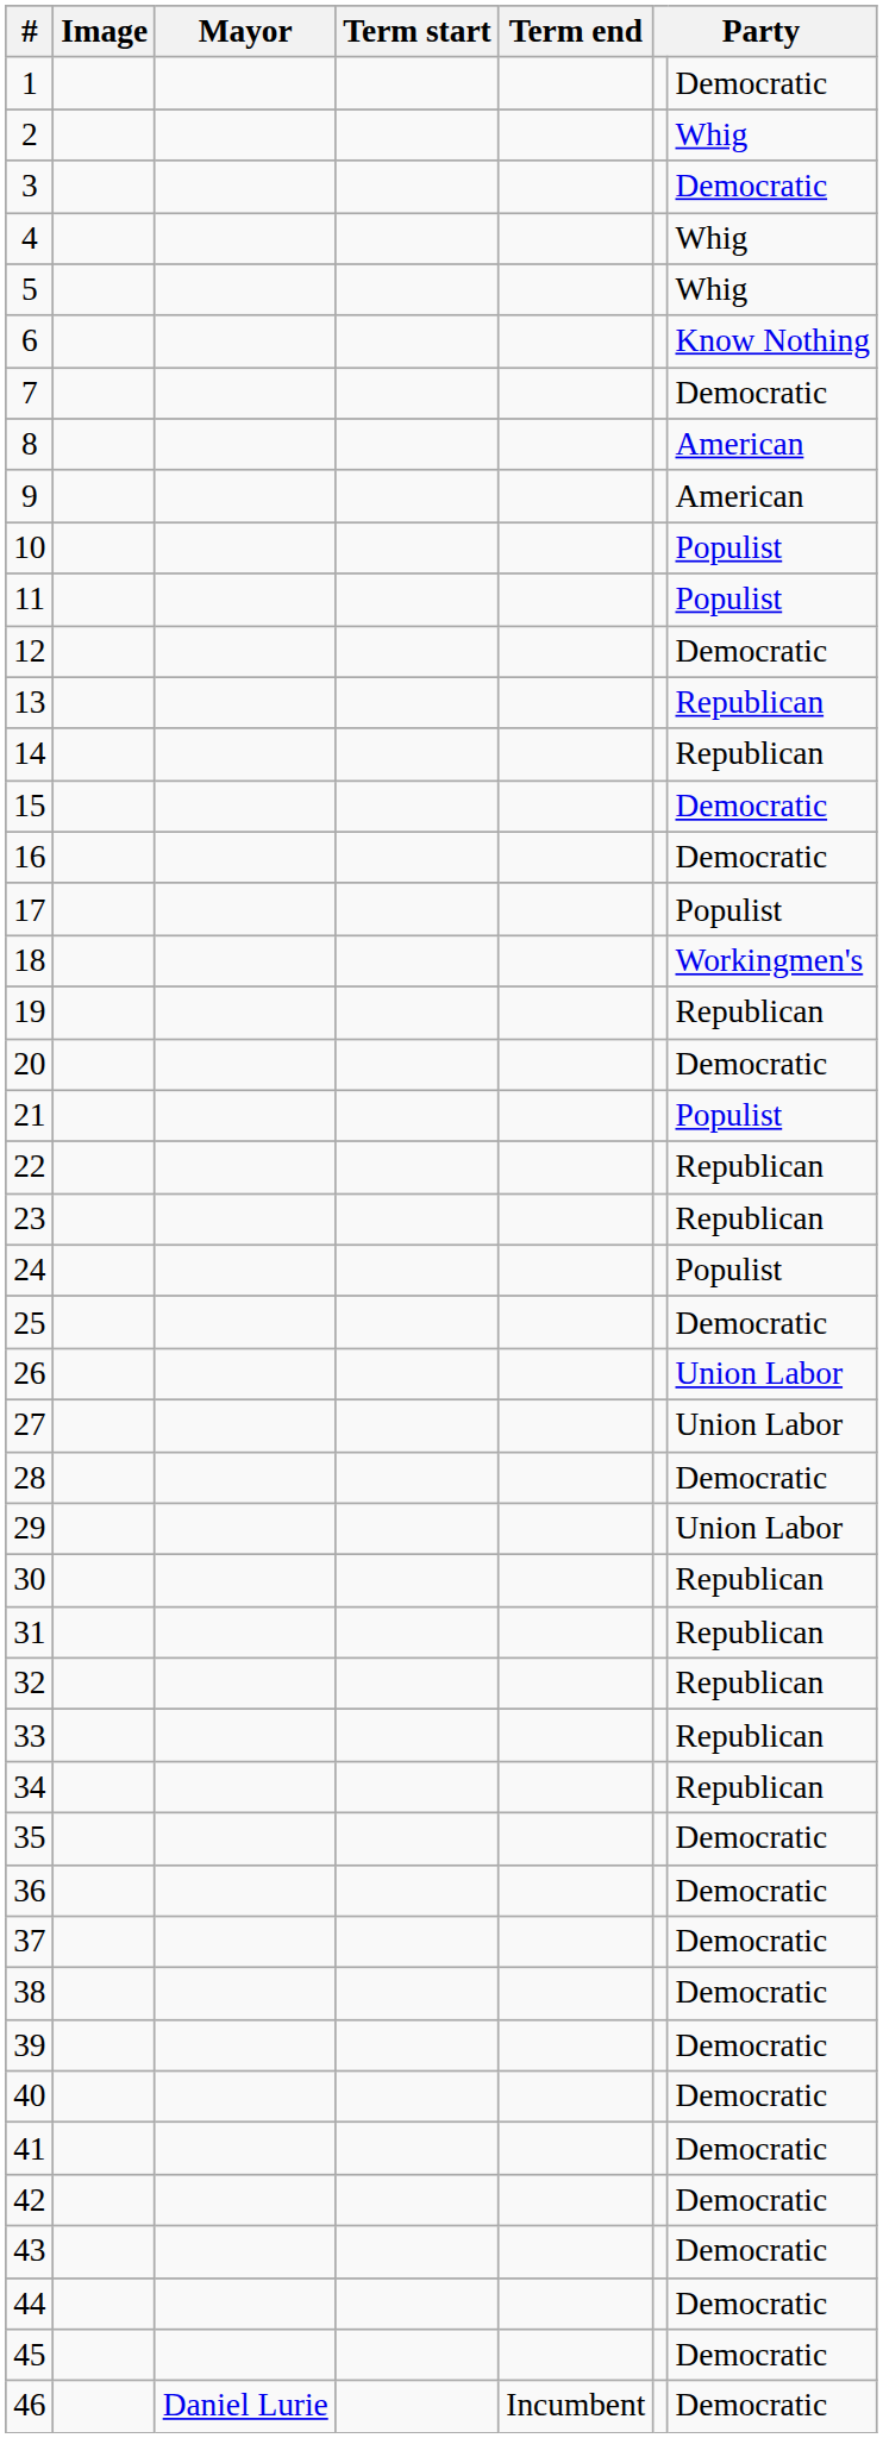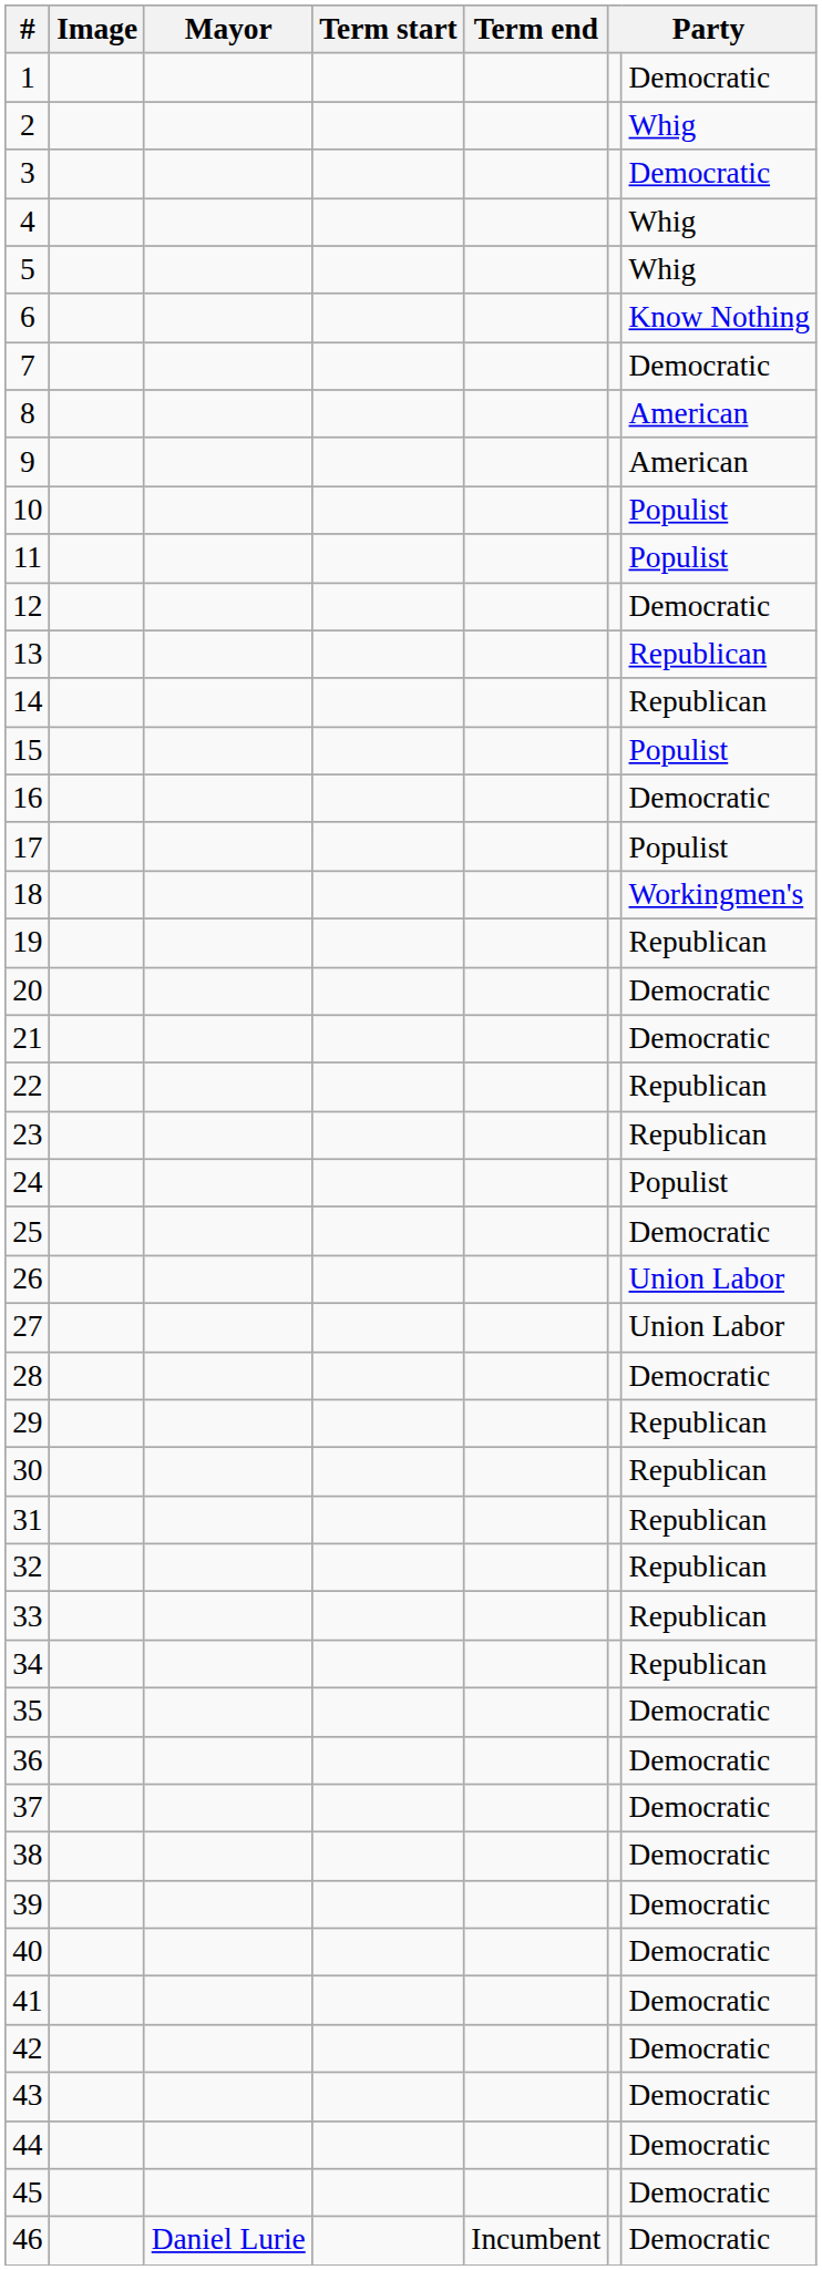15 | column 7: Democratic -> Populist
21 | column 7: Populist -> Democratic
29 | column 7: Union Labor -> Republican
